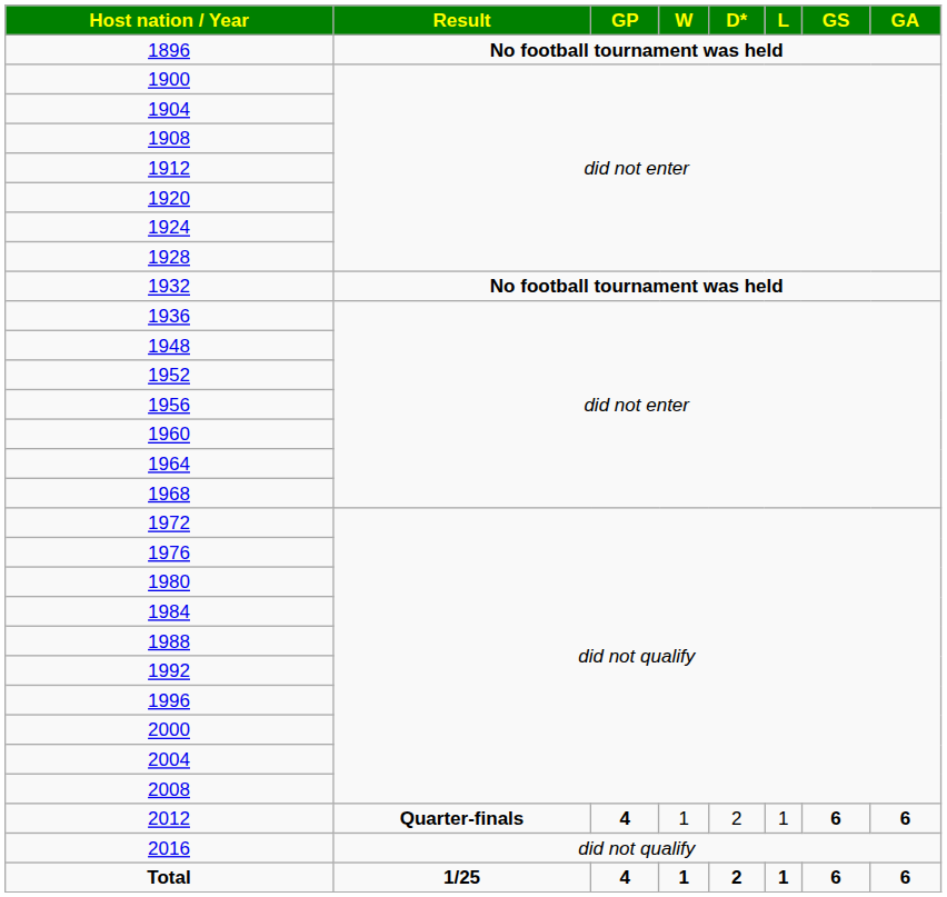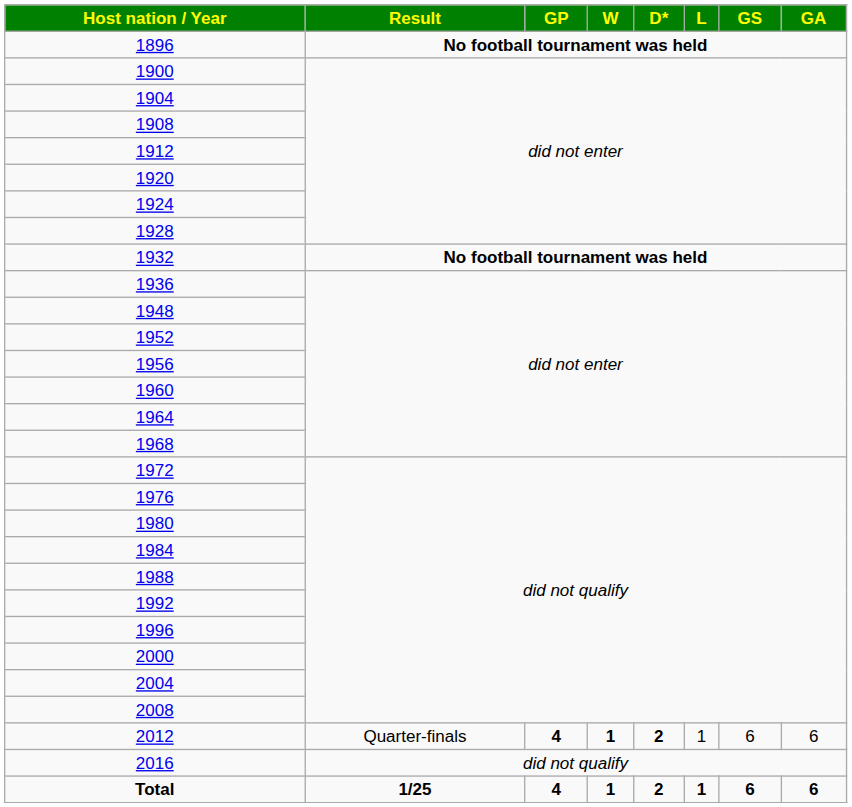2012 | Result: bold -> normal
2012 | W: normal -> bold
2012 | D*: normal -> bold
2012 | GS: bold -> normal
2012 | GA: bold -> normal
